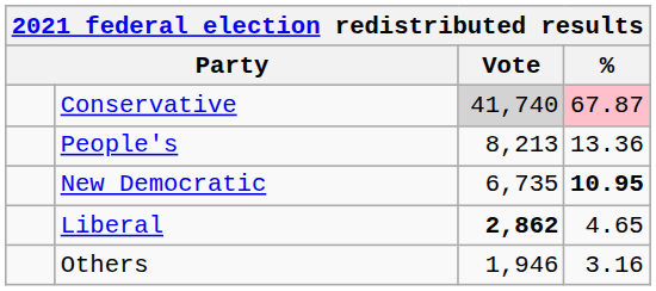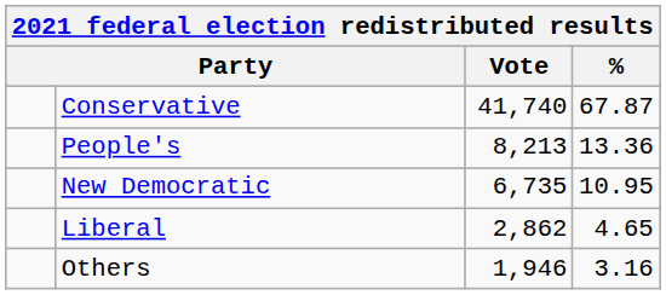Conservative | Vote: lightgrey background -> no background
Conservative | %: pink background -> no background
New Democratic | %: bold -> normal
Liberal | Vote: bold -> normal
